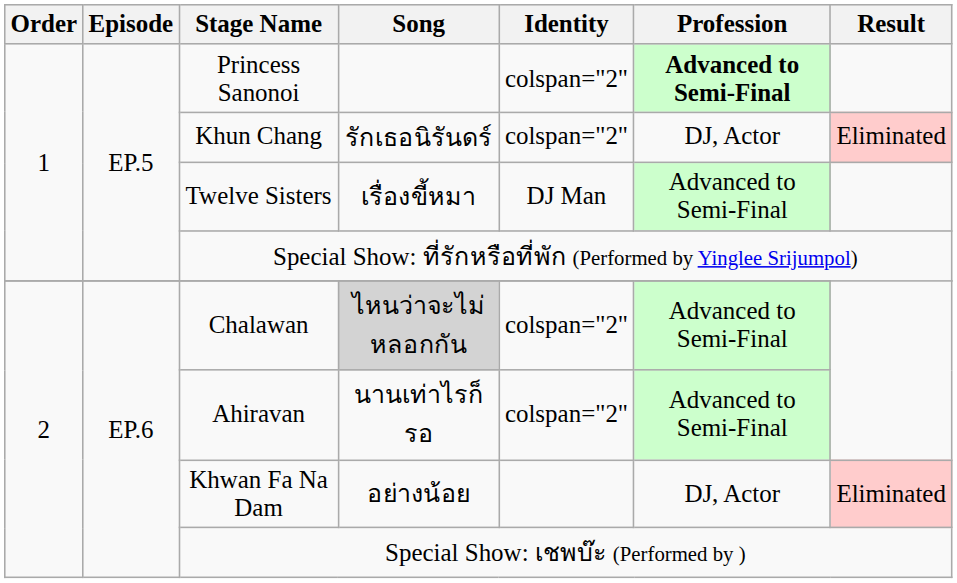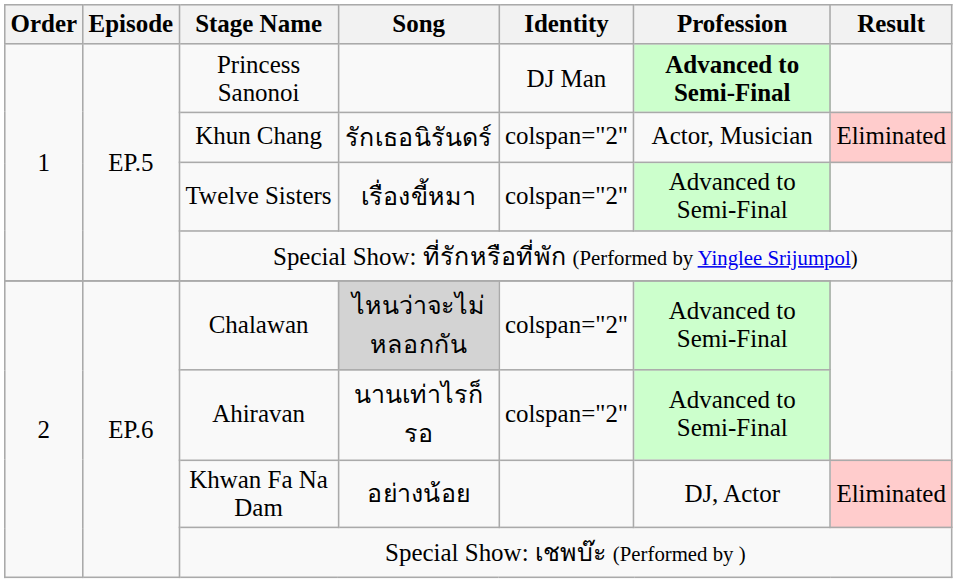Princess Sanonoi | Identity: colspan="2" -> DJ Man
Khun Chang | Profession: DJ, Actor -> Actor, Musician
Twelve Sisters | Identity: DJ Man -> colspan="2"
